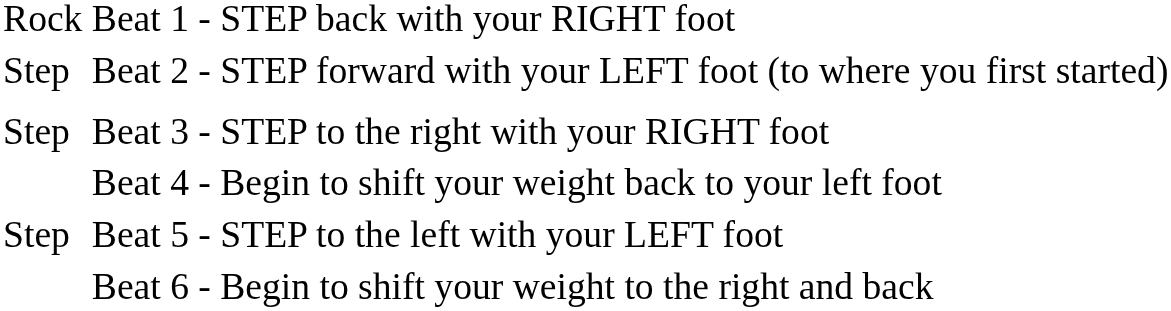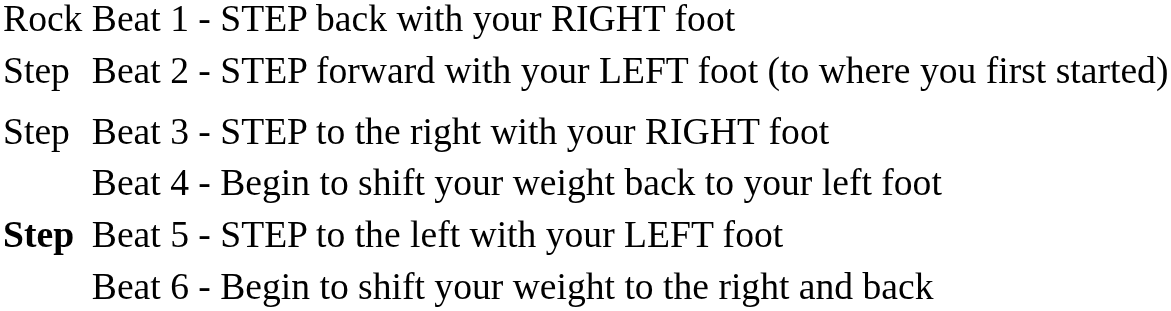Beat 5 - STEP to the left with your LEFT foot | column 1: normal -> bold
